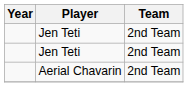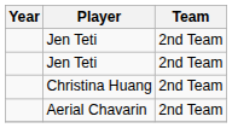+ row: Christina Huang | 2nd Team
